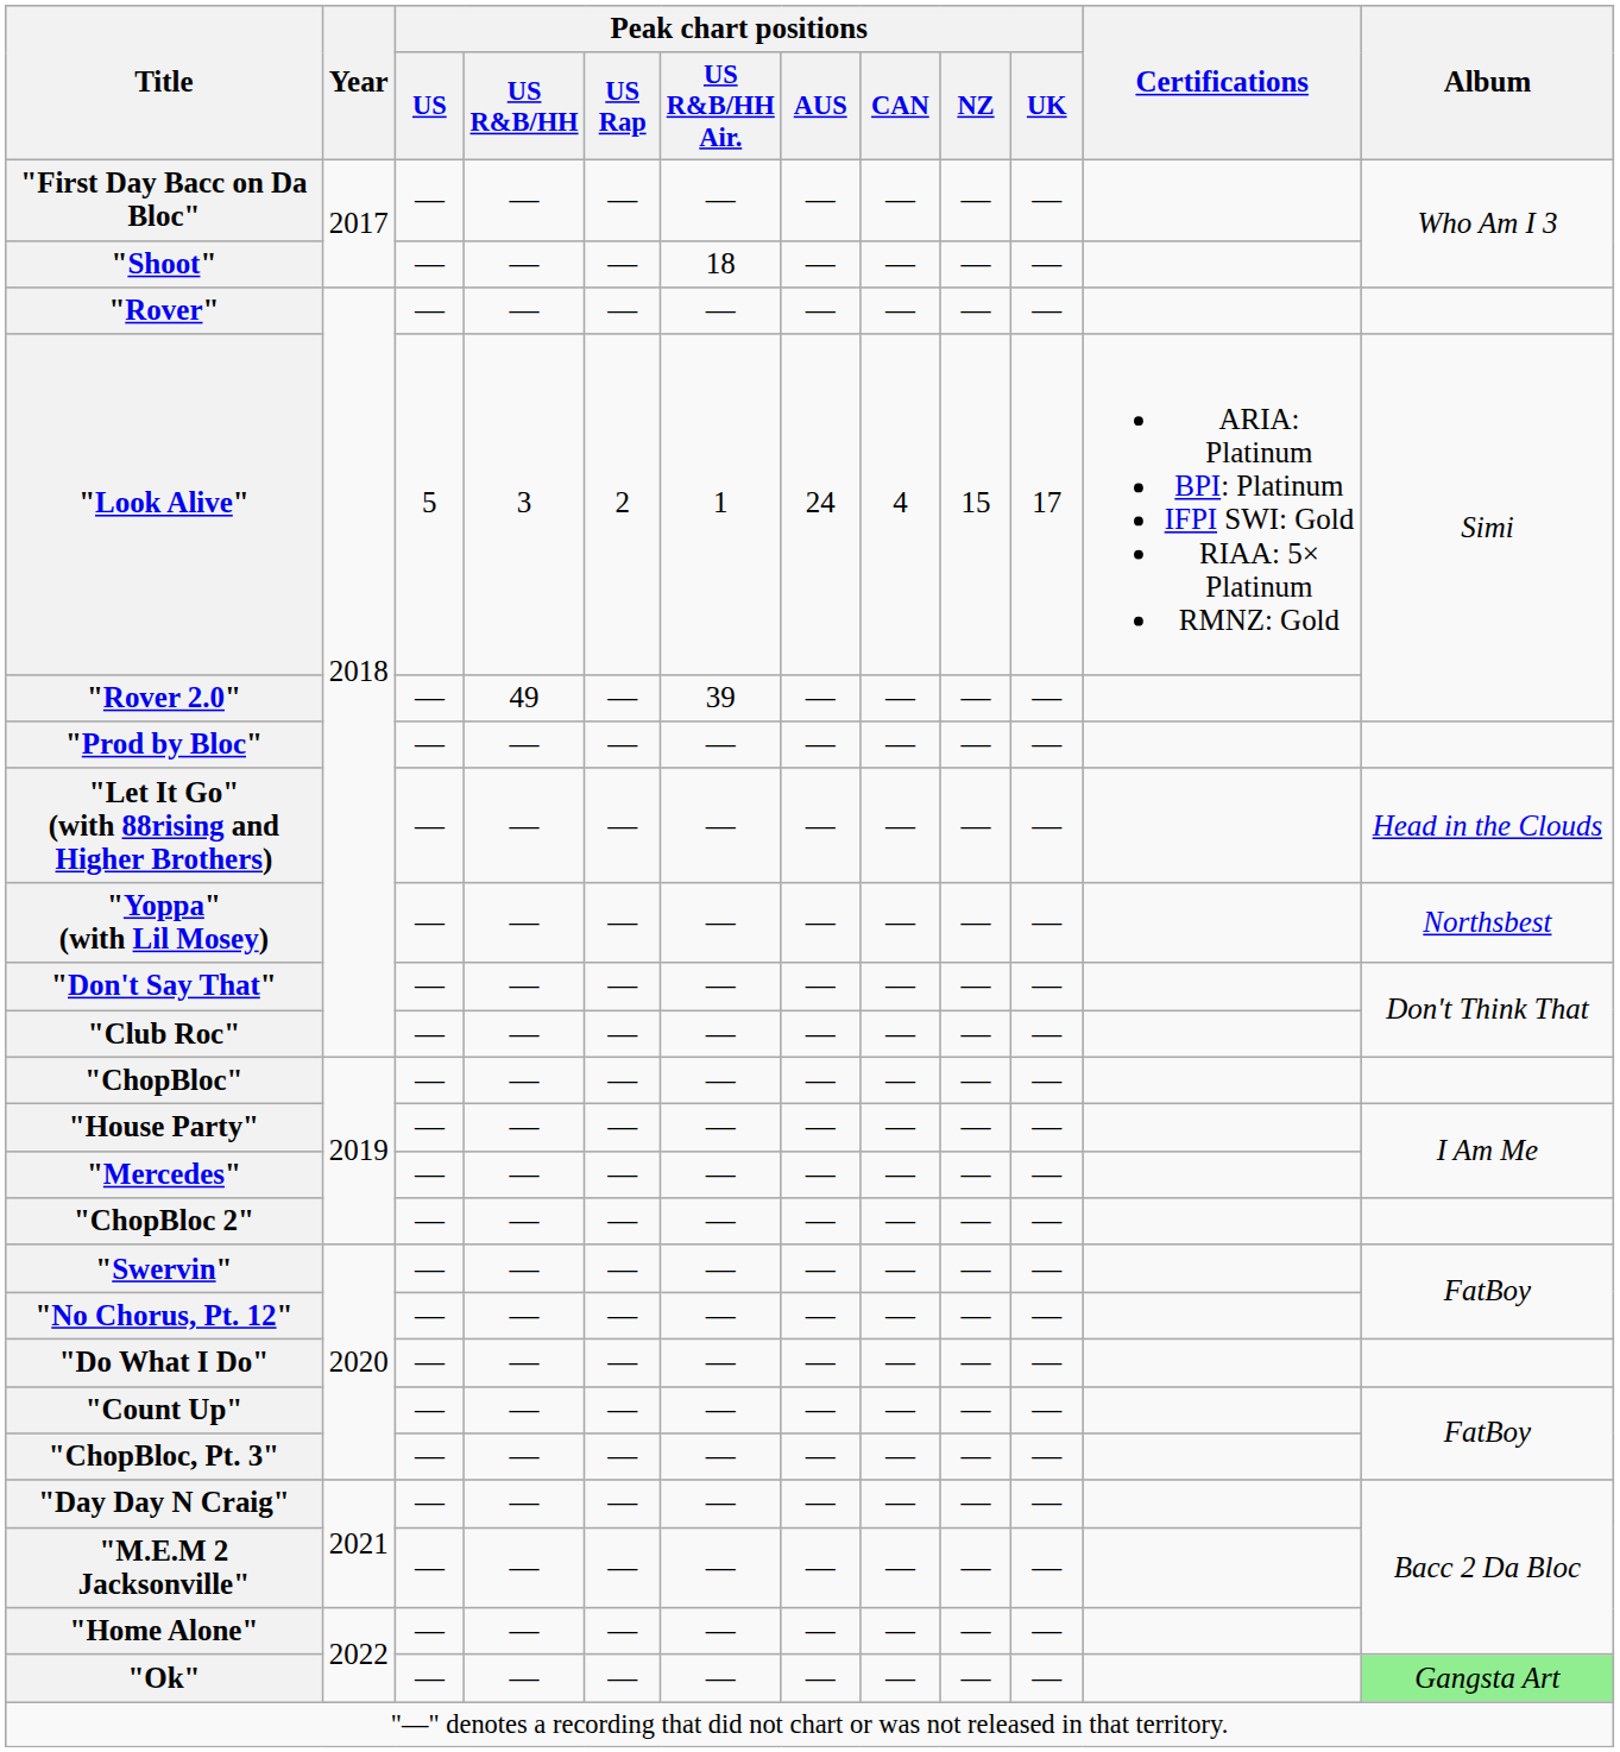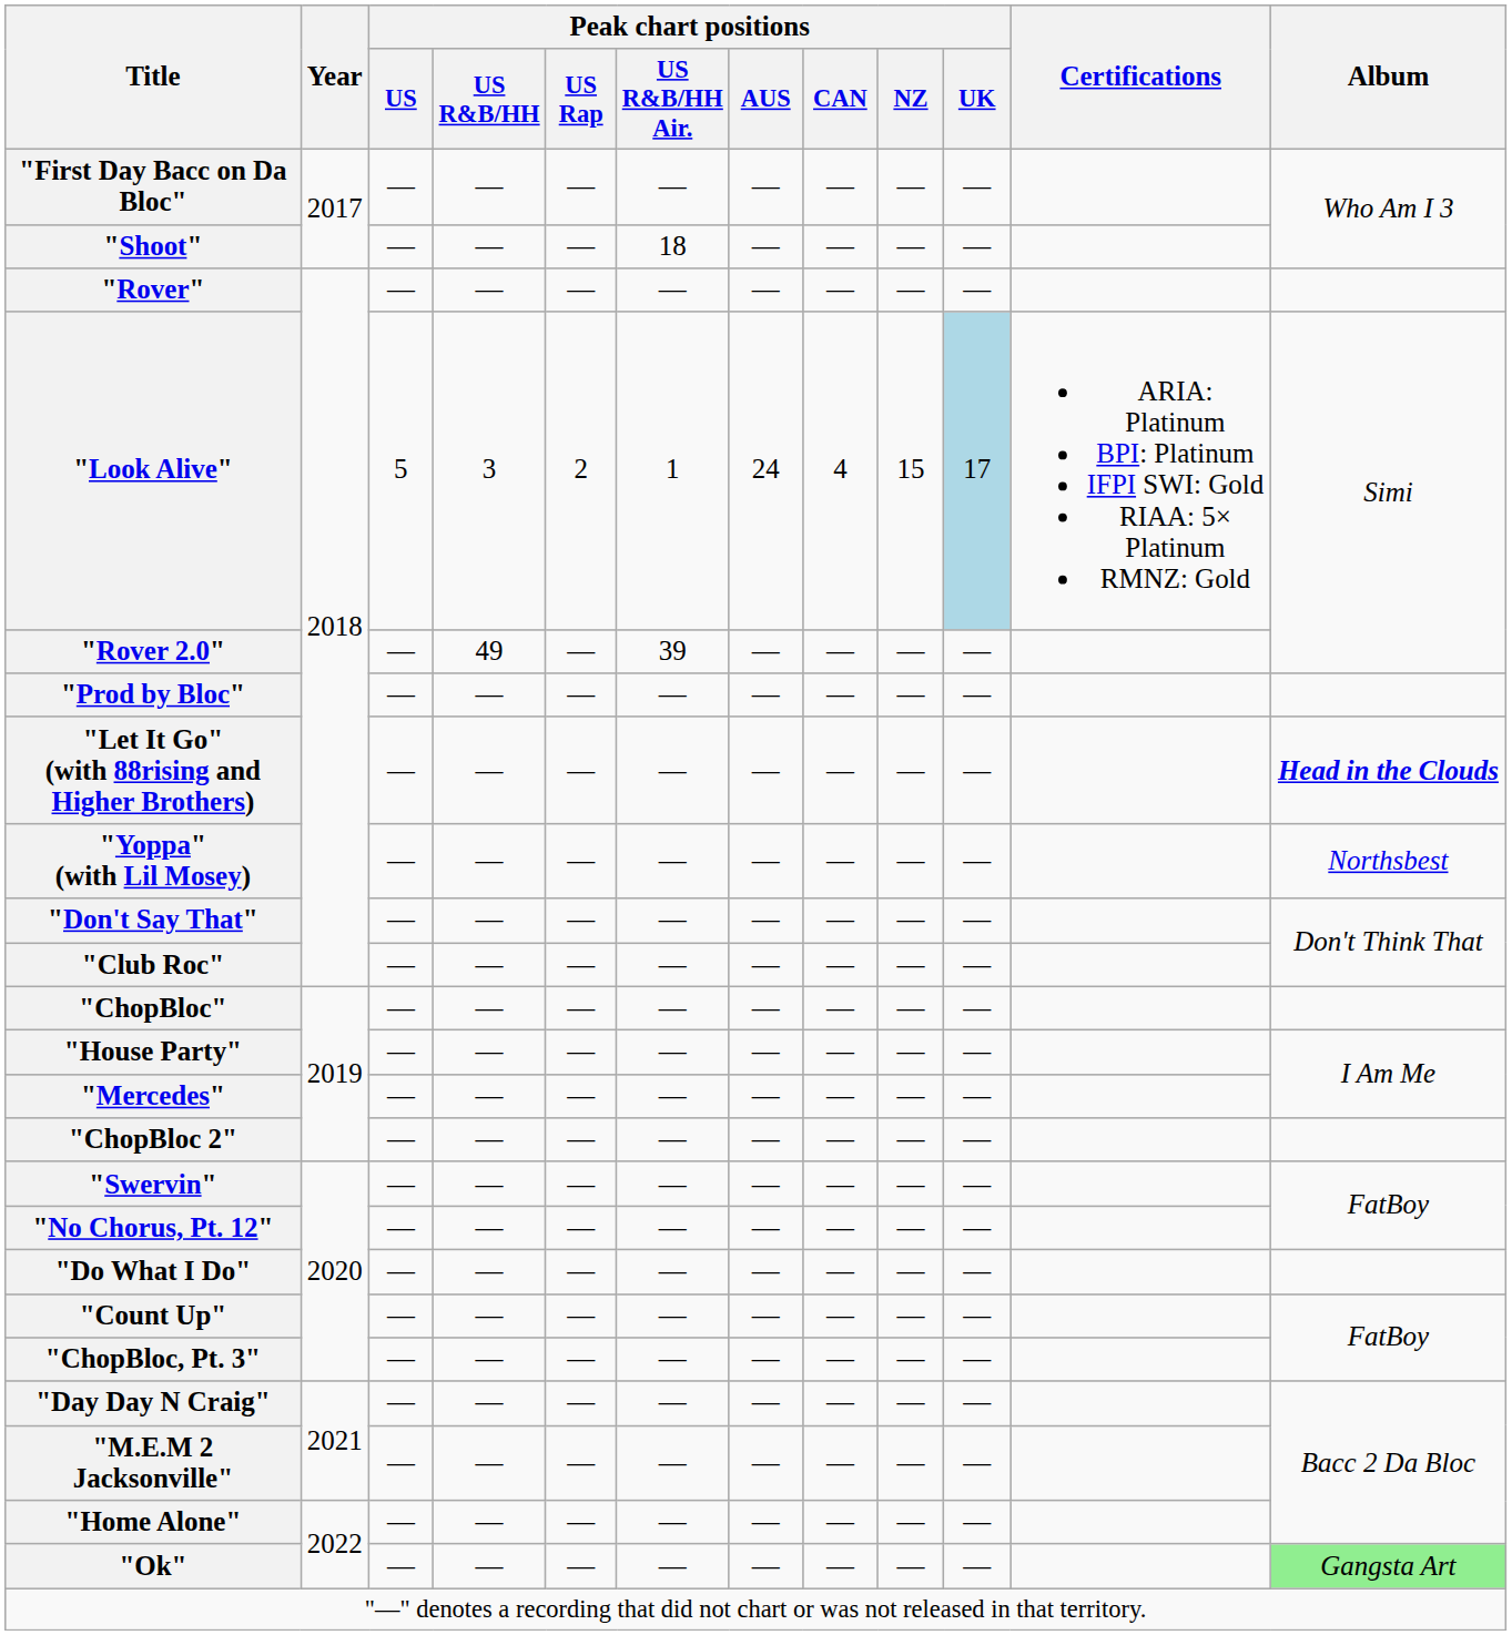"Look Alive" | Peak chart positions / UK: no background -> lightblue background
"Let It Go" (with 88rising and Higher Brothers) | Album: normal -> bold
